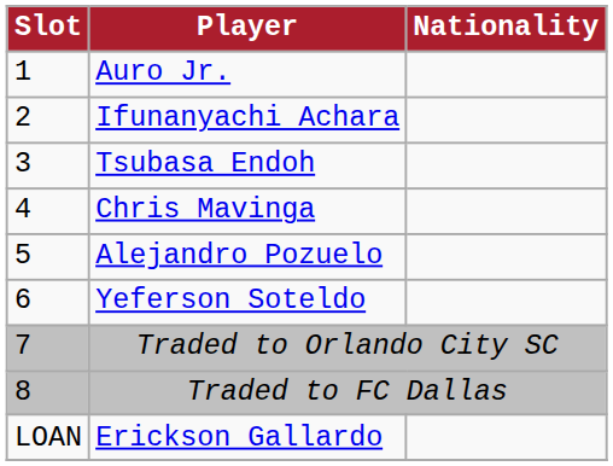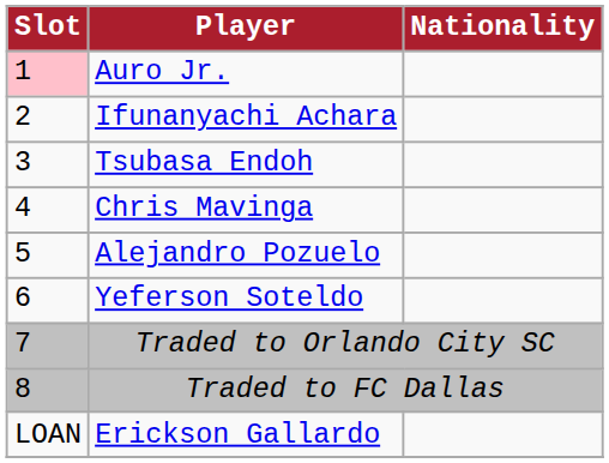Auro Jr. | Slot: no background -> pink background
